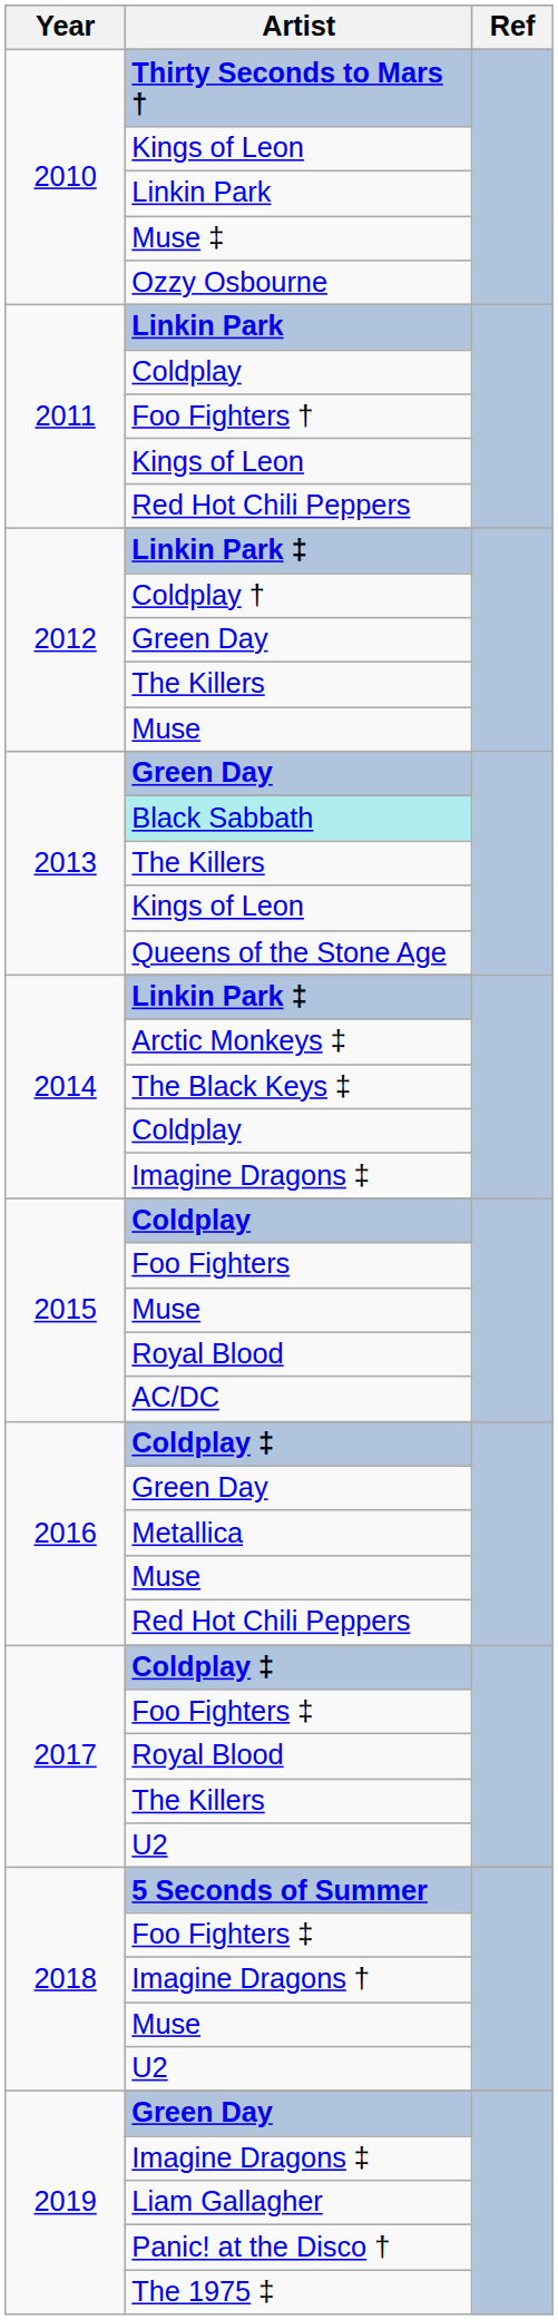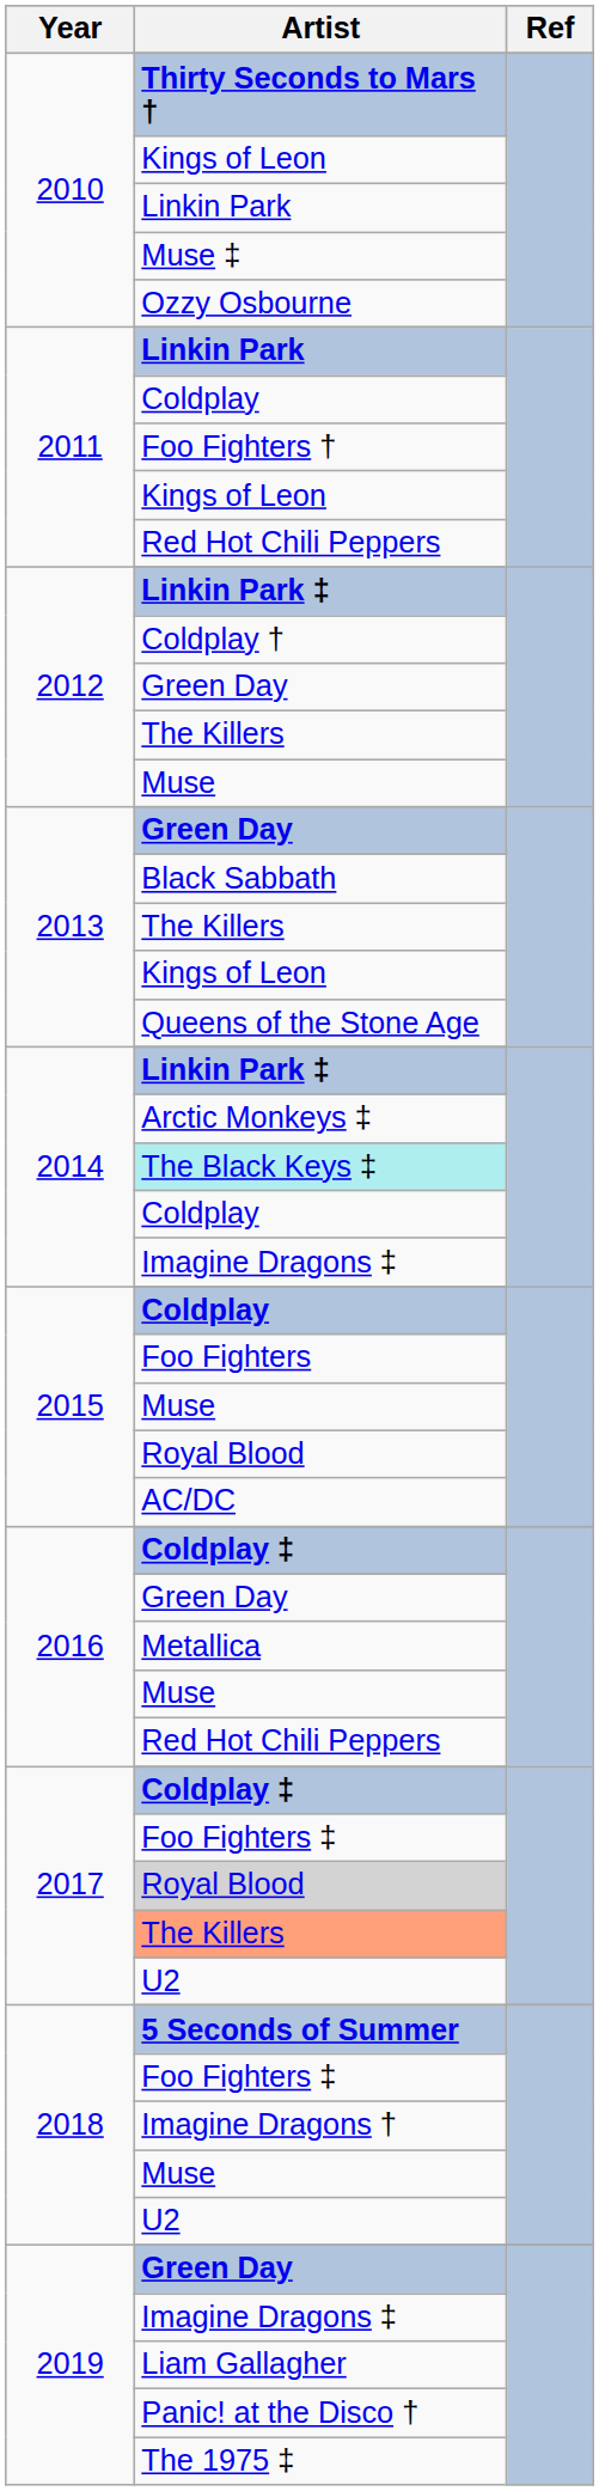Black Sabbath | Artist: paleturquoise background -> no background
The Black Keys ‡ | Artist: no background -> paleturquoise background
2017 / Royal Blood | Artist: no background -> lightgrey background
2017 / The Killers | Artist: no background -> lightsalmon background
